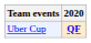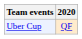Uber Cup | 2020: bold -> normal
